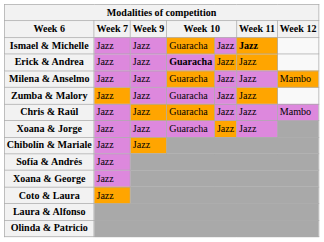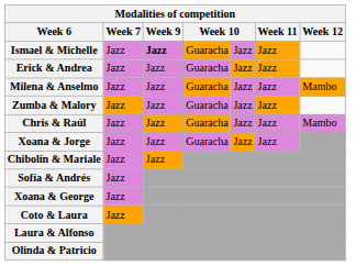Ismael & Michelle | Modalities of competition / Week 9: normal -> bold
Ismael & Michelle | Modalities of competition / Week 11: bold -> normal
Erick & Andrea | column 4: bold -> normal
